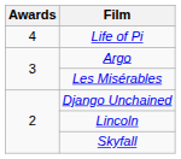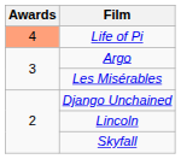Life of Pi | Awards: no background -> lightsalmon background
